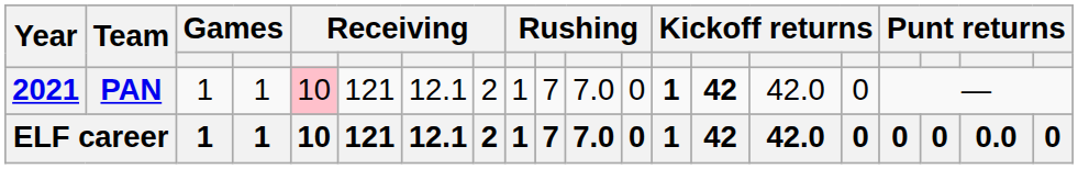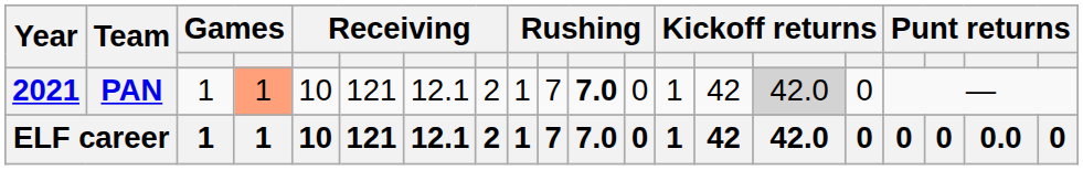PAN | column 4: no background -> lightsalmon background
PAN | column 5: pink background -> no background
PAN | column 11: normal -> bold
PAN | column 13: bold -> normal
PAN | column 14: bold -> normal
PAN | column 15: no background -> lightgrey background
